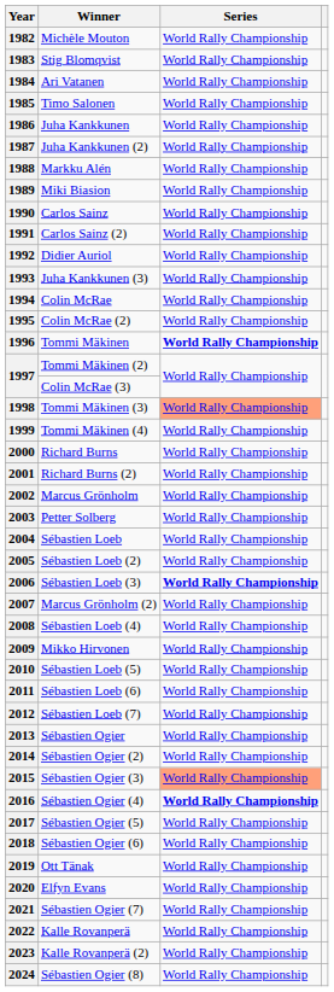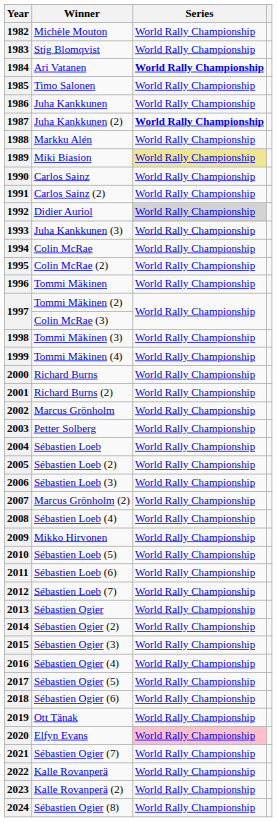1984 | Series: normal -> bold
1987 | Series: normal -> bold
1989 | Series: no background -> khaki background
1992 | Series: no background -> lightgrey background
1996 | Series: bold -> normal
1998 | Series: lightsalmon background -> no background
2006 | Series: bold -> normal
2015 | Series: lightsalmon background -> no background
2016 | Series: bold -> normal
2020 | Series: no background -> pink background
